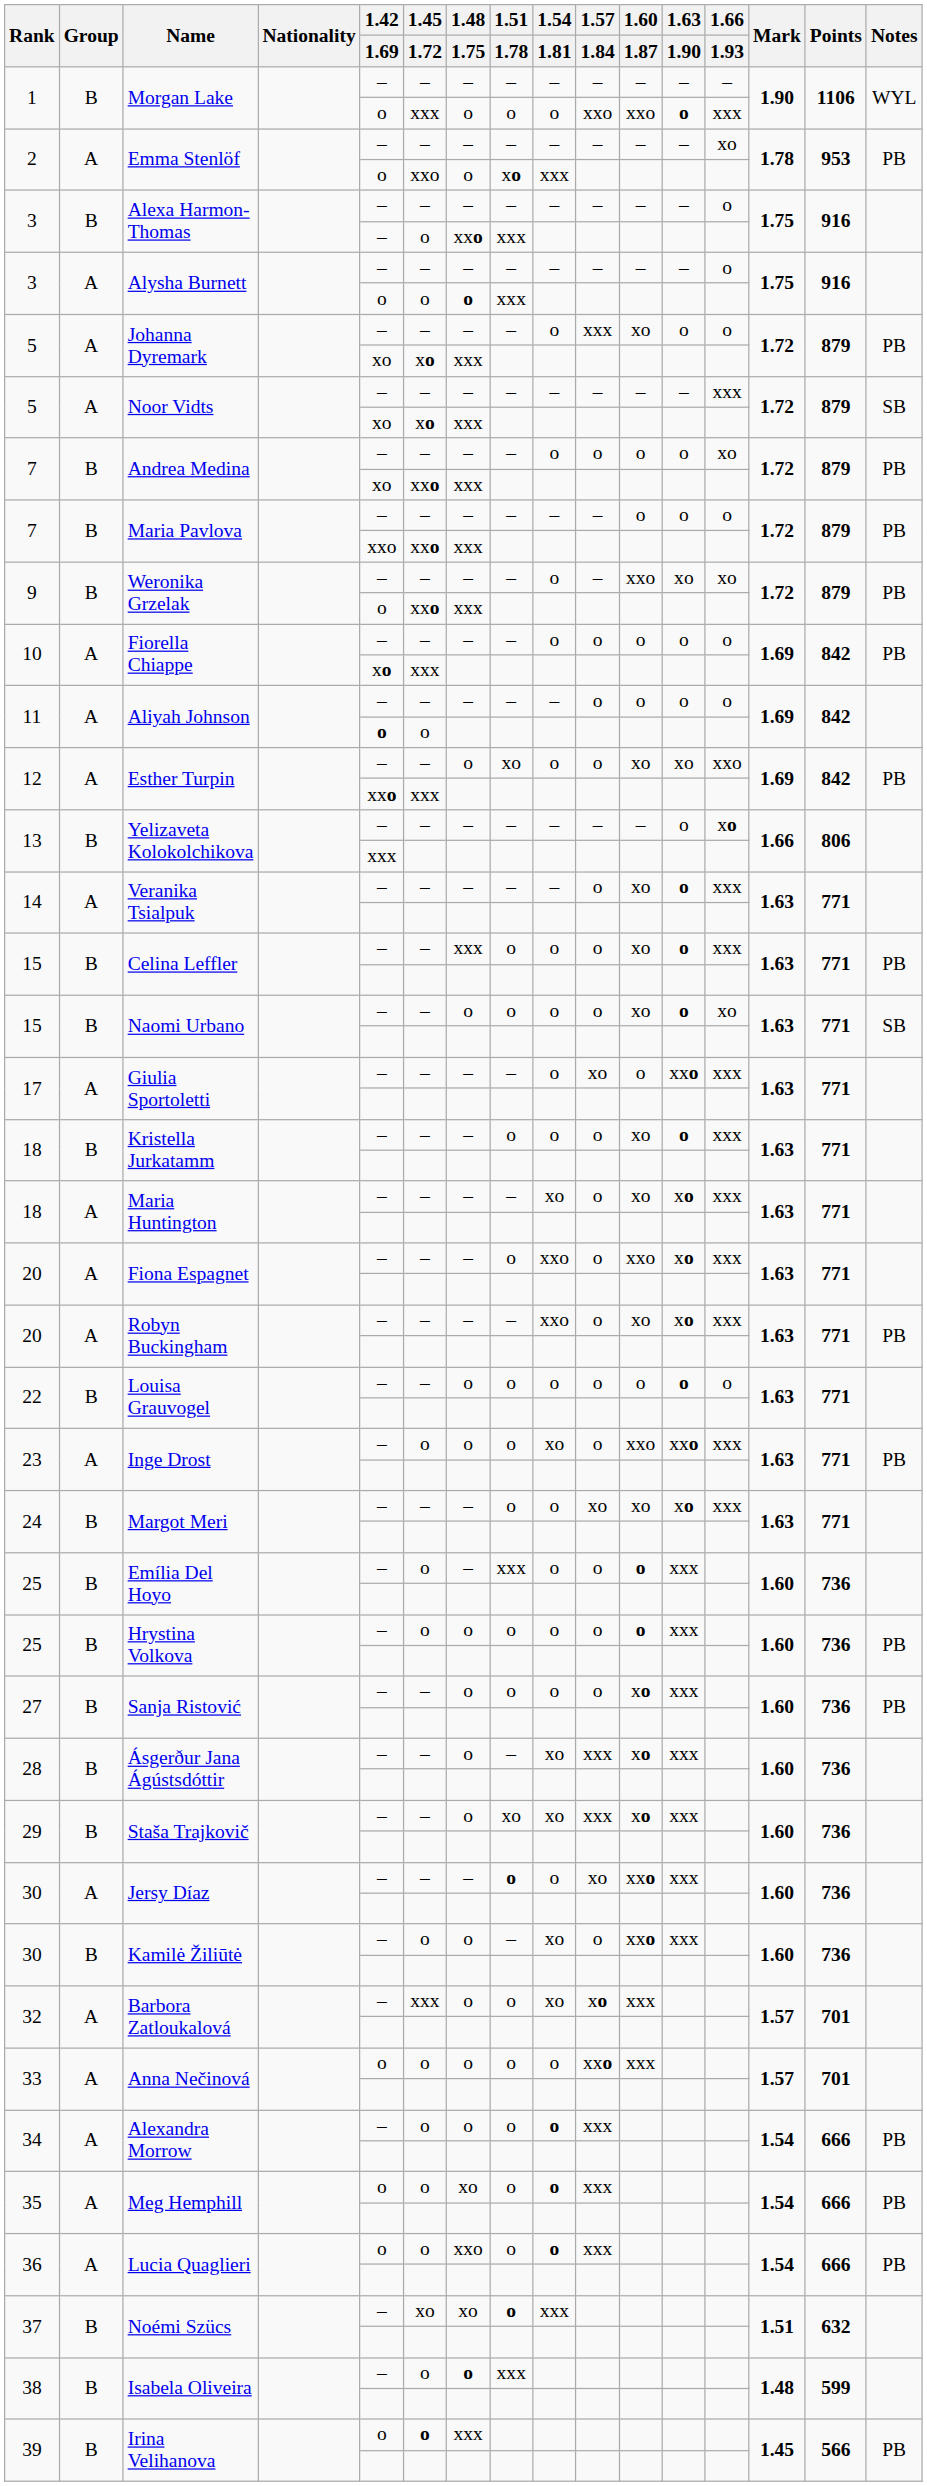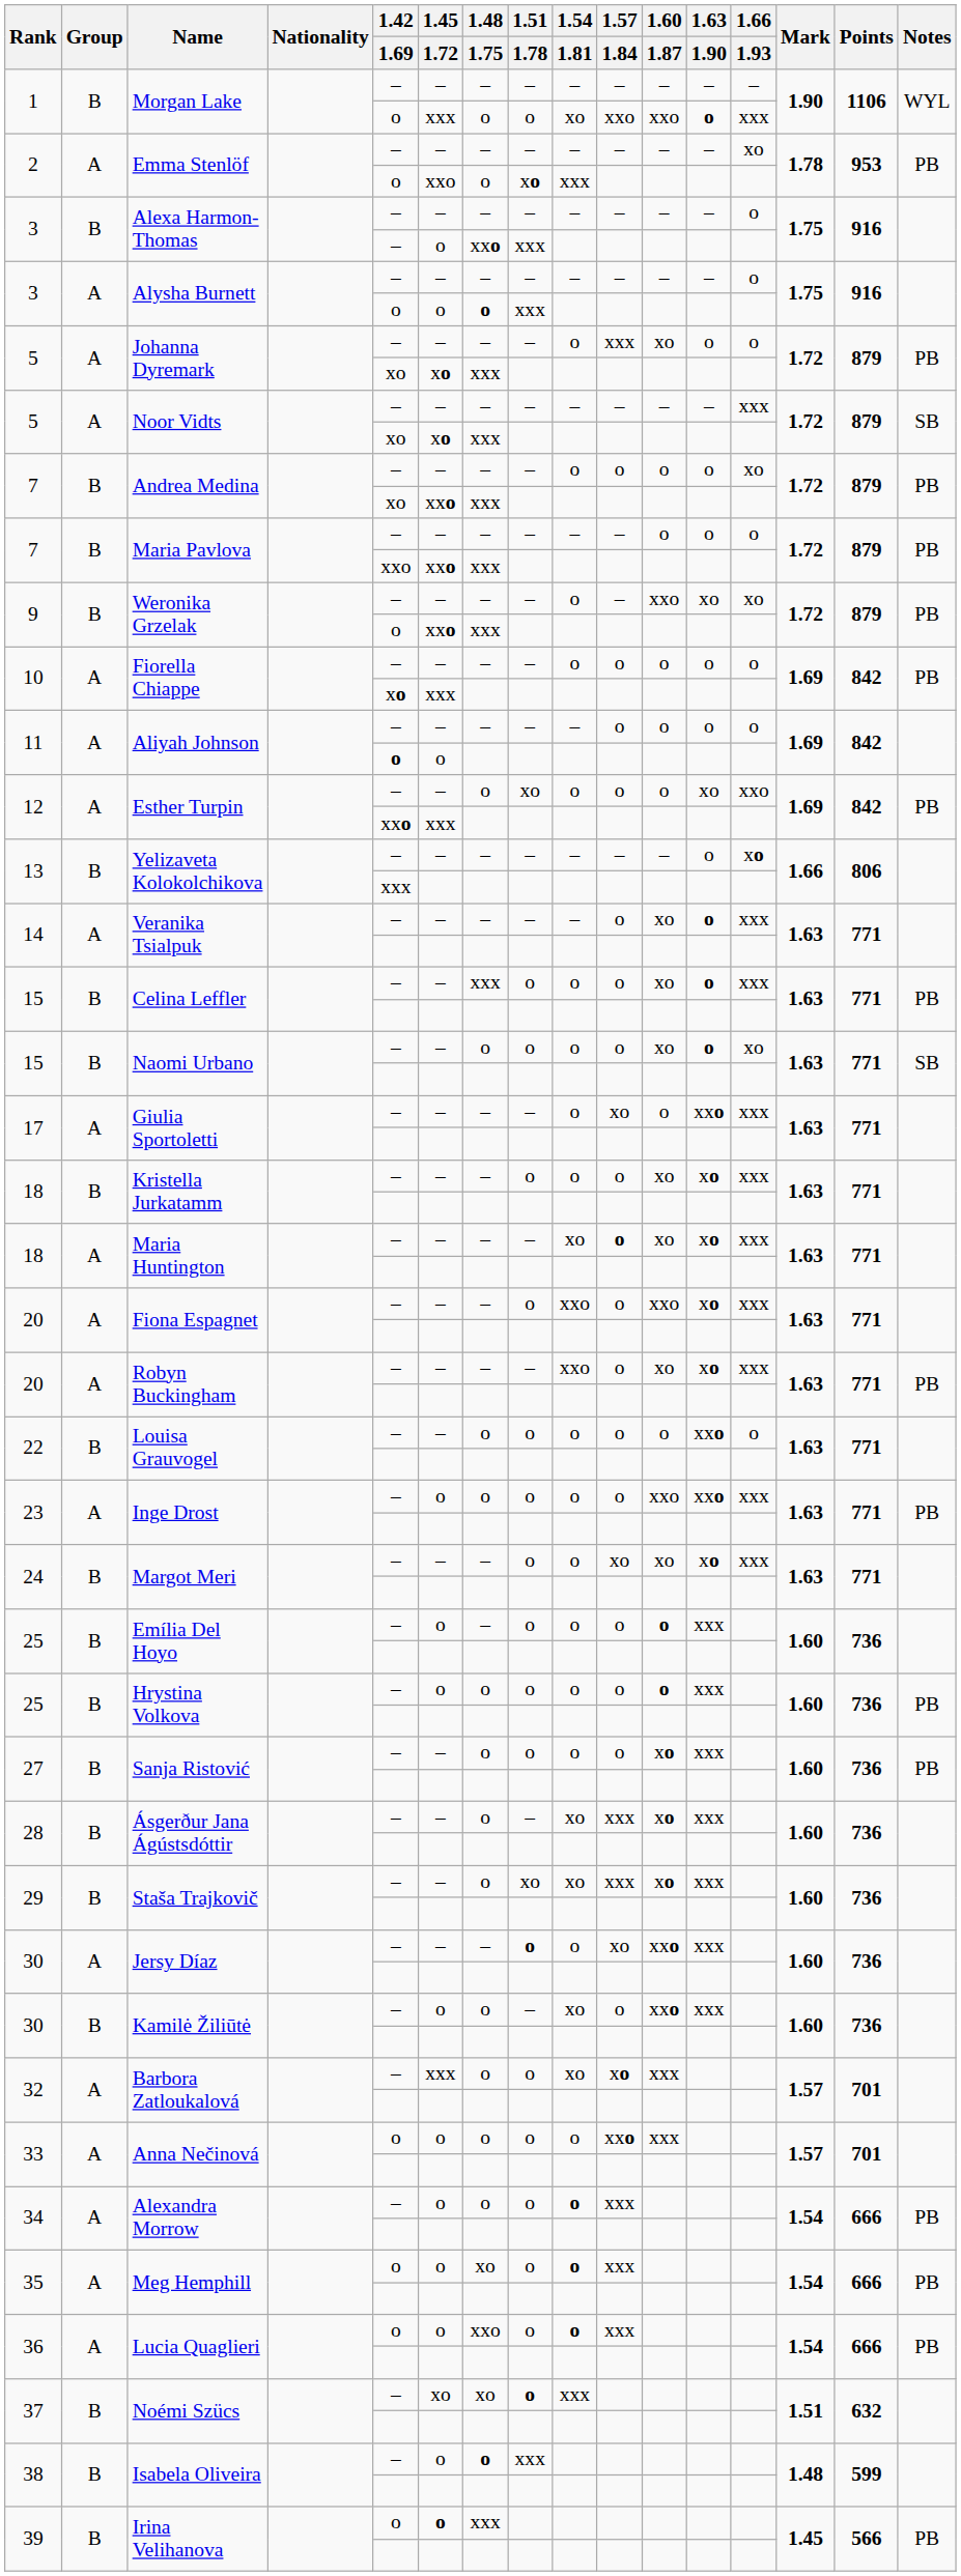row 4 | 1.54 / 1.81: o -> xo
row 25 | 1.60 / 1.87: xo -> o
row 37 | 1.63 / 1.90: o -> xo
row 39 | 1.57 / 1.84: normal -> bold
row 45 | 1.63 / 1.90: o -> xxo
row 47 | 1.54 / 1.81: xo -> o
row 51 | 1.51 / 1.78: xxx -> o
